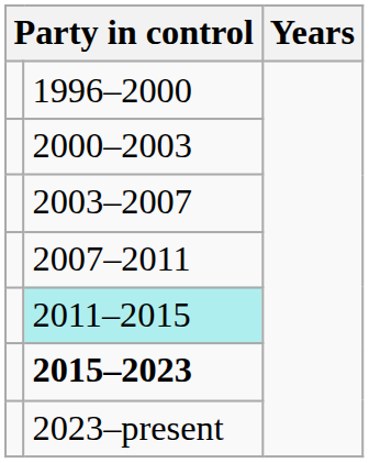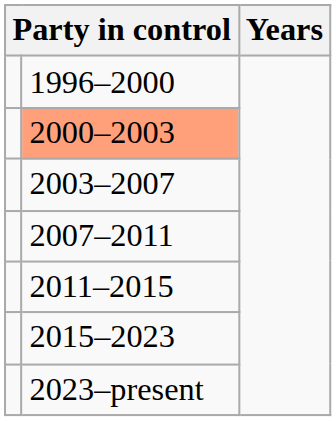2000–2003 | column 2: no background -> lightsalmon background
2011–2015 | column 2: paleturquoise background -> no background
2015–2023 | column 2: bold -> normal
